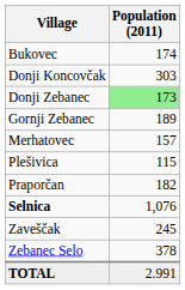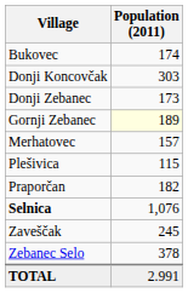Donji Zebanec | Population (2011): lightgreen background -> no background
Gornji Zebanec | Population (2011): no background -> lightyellow background
